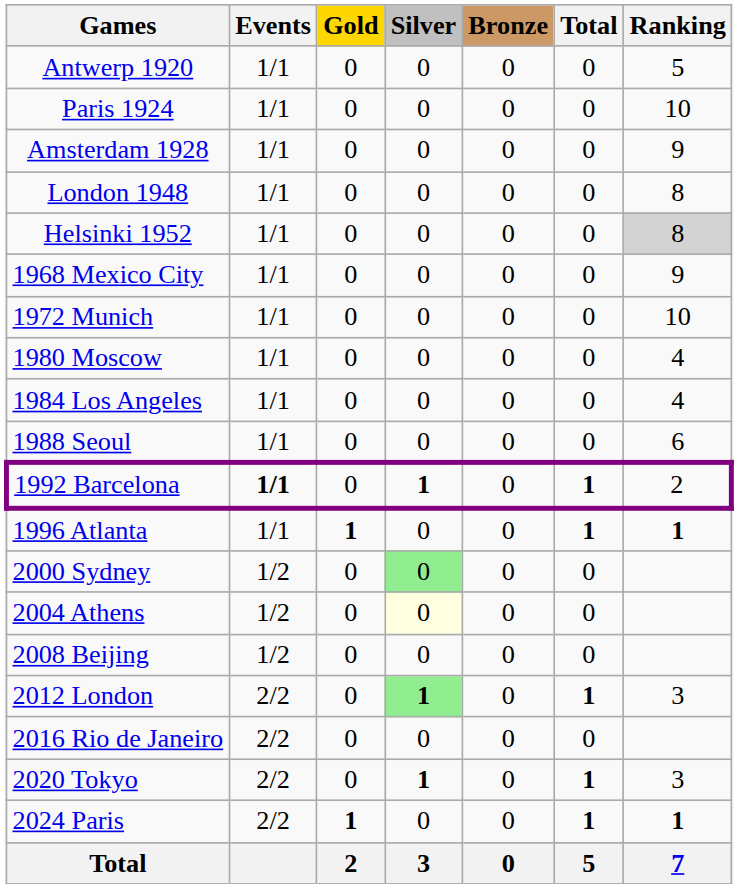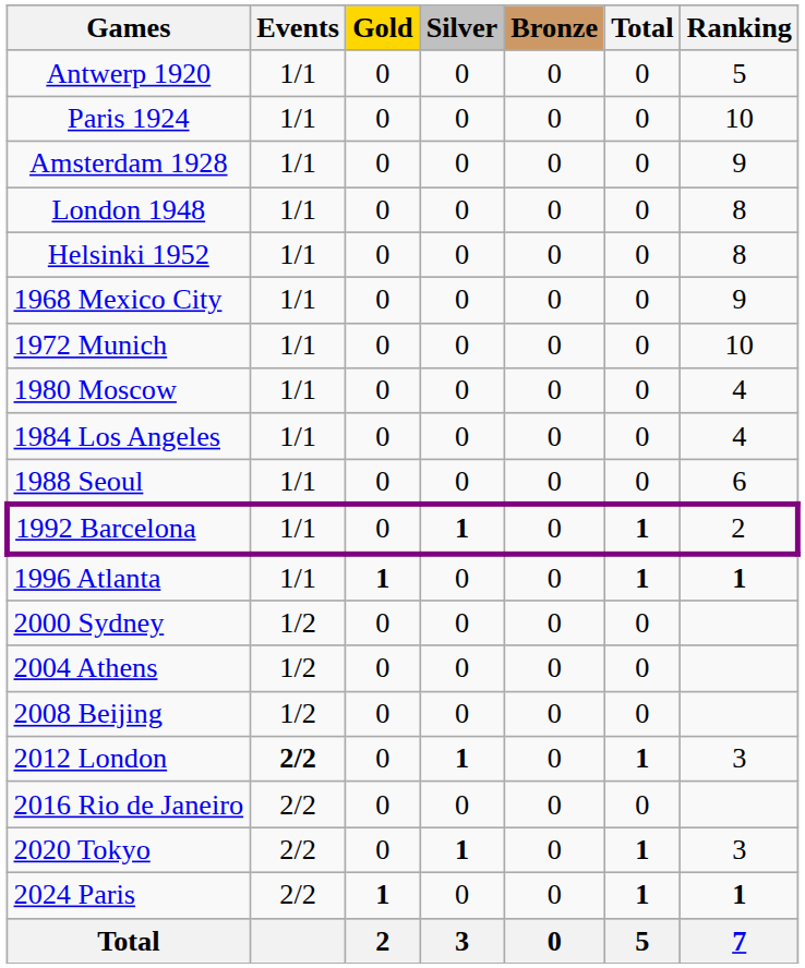Helsinki 1952 | Ranking: lightgrey background -> no background
1992 Barcelona | Events: bold -> normal
2000 Sydney | Silver: lightgreen background -> no background
2004 Athens | Silver: lightyellow background -> no background
2012 London | Events: normal -> bold
2012 London | Silver: lightgreen background -> no background
